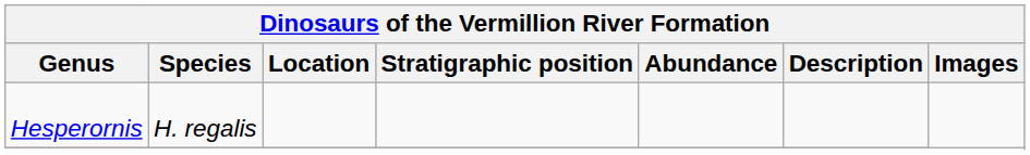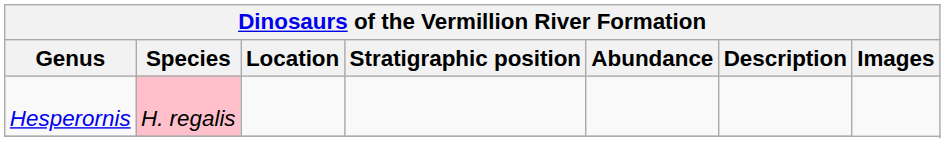Hesperornis | Species: no background -> pink background
